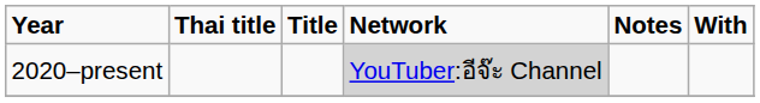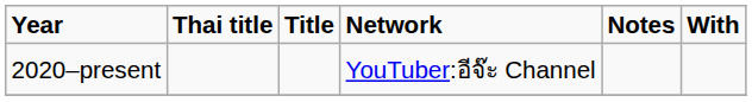2020–present | Network: lightgrey background -> no background
